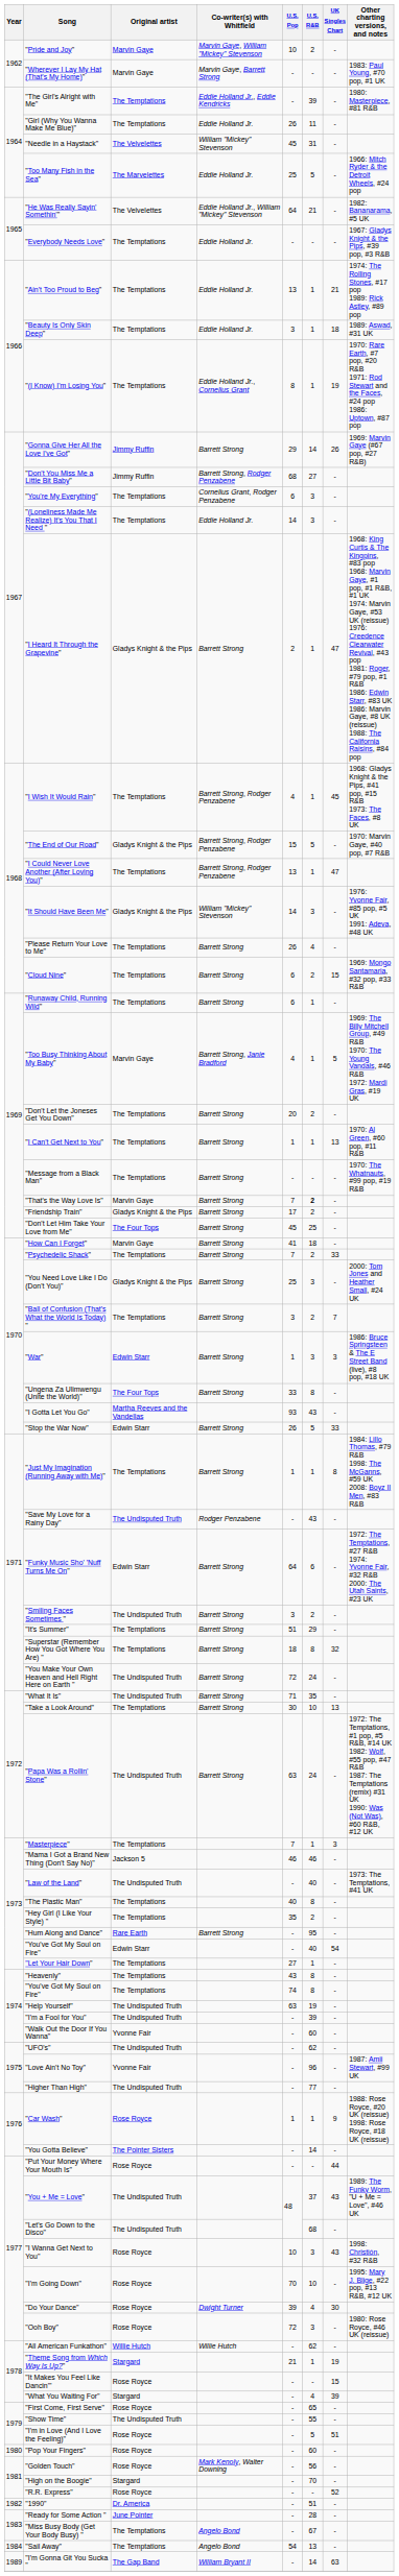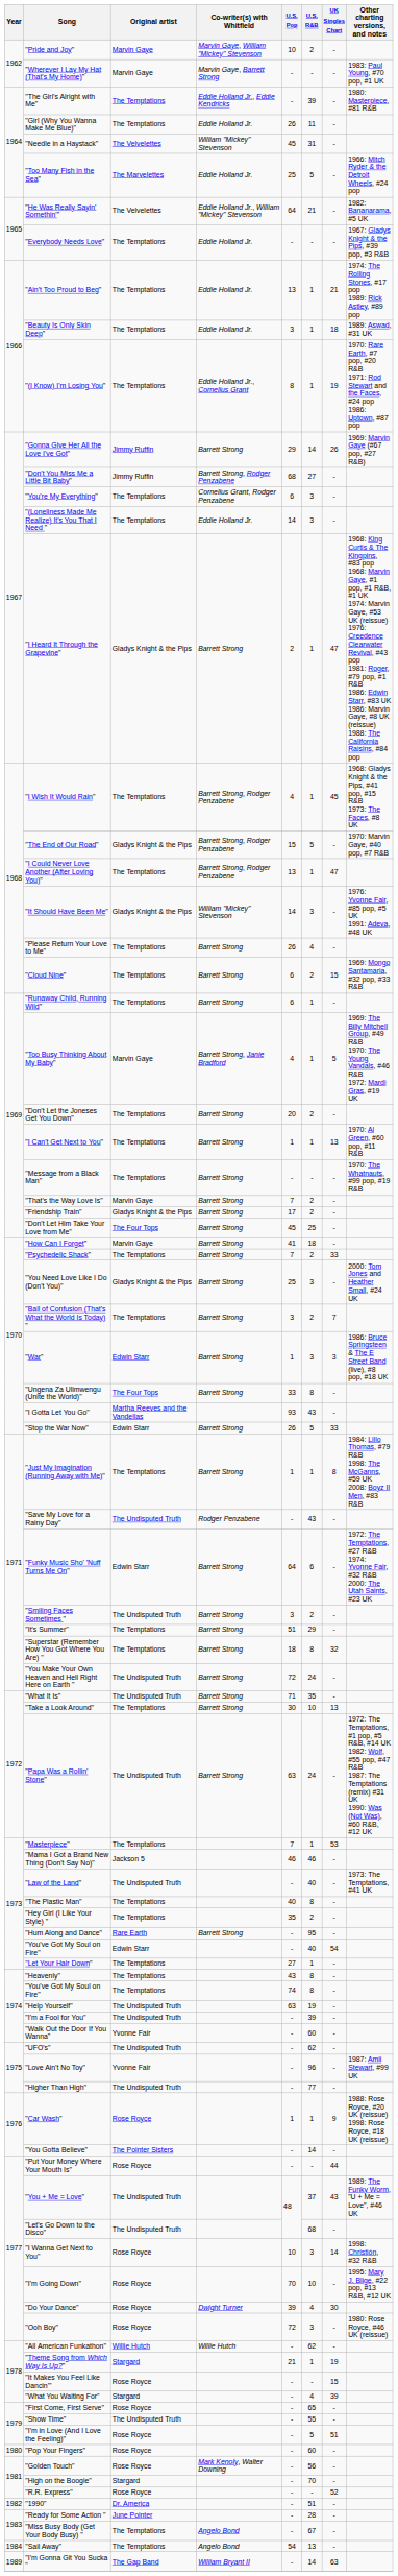"That's the Way Love Is" | U.S. R&B: bold -> normal
"Masterpiece" | UK Singles Chart: 3 -> 53
"I Wanna Get Next to You" | UK Singles Chart: 43 -> 14
